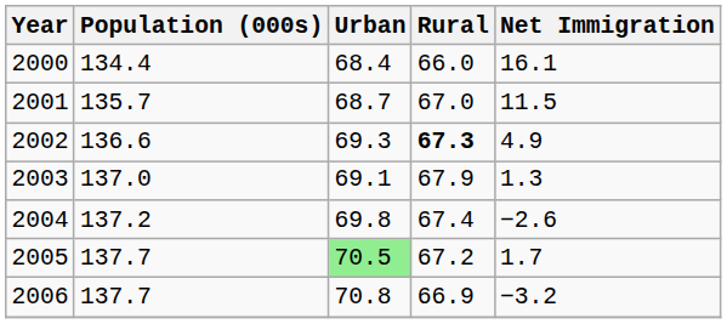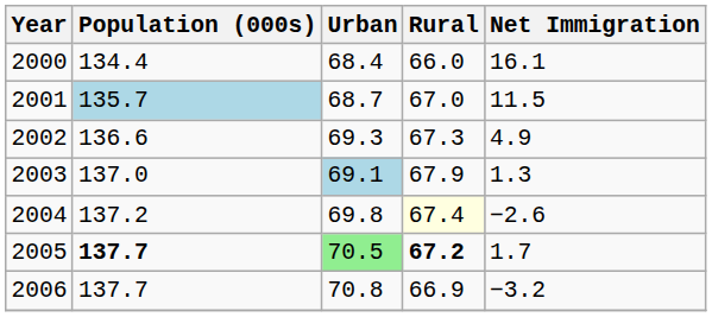2001 | Population (000s): no background -> lightblue background
2002 | Rural: bold -> normal
2003 | Urban: no background -> lightblue background
2004 | Rural: no background -> lightyellow background
2005 | Population (000s): normal -> bold
2005 | Rural: normal -> bold
